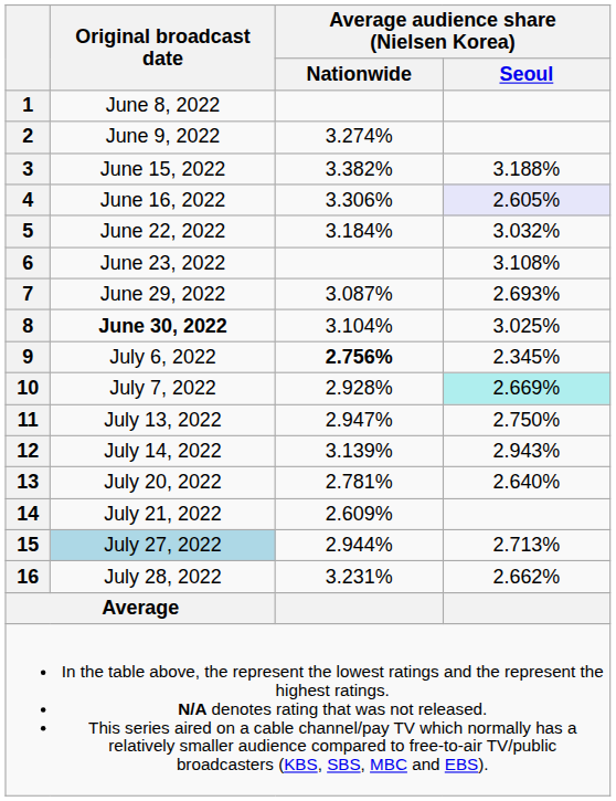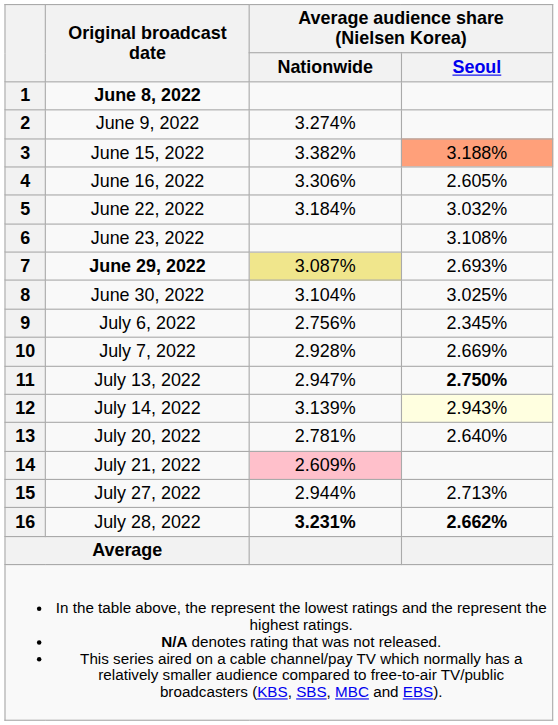1 | Original broadcast date: normal -> bold
3 | Average audience share (Nielsen Korea) / Seoul: no background -> lightsalmon background
4 | Average audience share (Nielsen Korea) / Seoul: lavender background -> no background
7 | Original broadcast date: normal -> bold
7 | Average audience share (Nielsen Korea) / Nationwide: no background -> khaki background
8 | Original broadcast date: bold -> normal
9 | Average audience share (Nielsen Korea) / Nationwide: bold -> normal
10 | Average audience share (Nielsen Korea) / Seoul: paleturquoise background -> no background
11 | Average audience share (Nielsen Korea) / Seoul: normal -> bold
12 | Average audience share (Nielsen Korea) / Seoul: no background -> lightyellow background
14 | Average audience share (Nielsen Korea) / Nationwide: no background -> pink background
15 | Original broadcast date: lightblue background -> no background
16 | Average audience share (Nielsen Korea) / Nationwide: normal -> bold
16 | Average audience share (Nielsen Korea) / Seoul: normal -> bold
